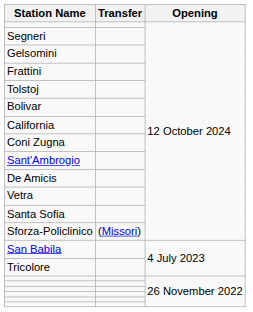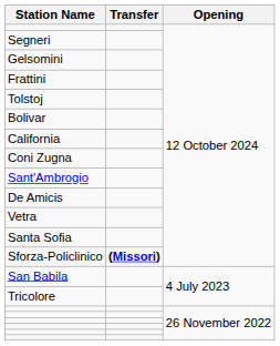Sforza-Policlinico | Transfer: normal -> bold
